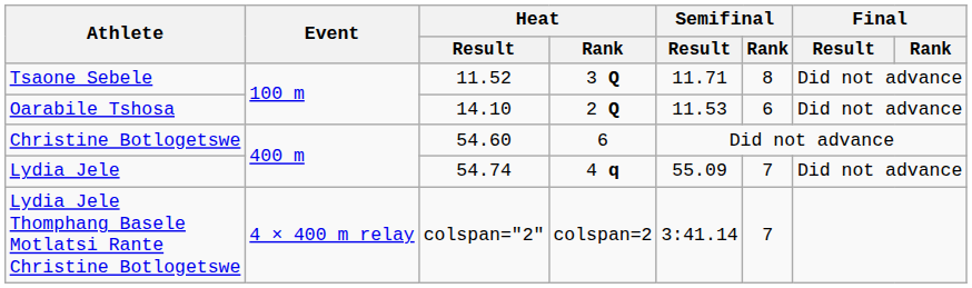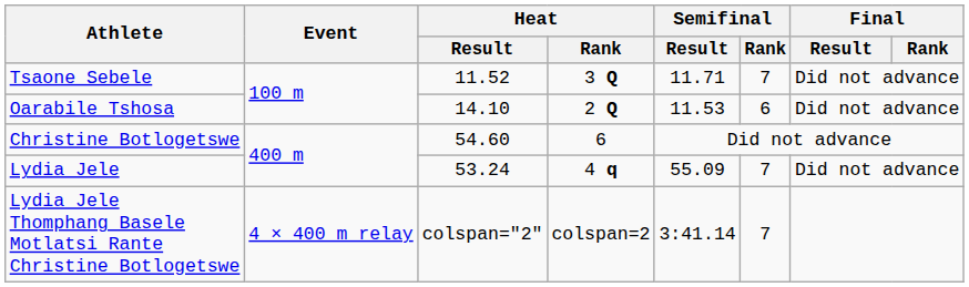Tsaone Sebele | Semifinal / Rank: 8 -> 7
Lydia Jele | Heat / Result: 54.74 -> 53.24
